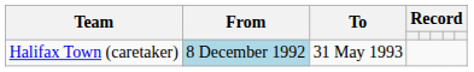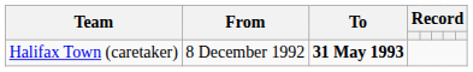Halifax Town (caretaker) | From: lightblue background -> no background
Halifax Town (caretaker) | To: normal -> bold
